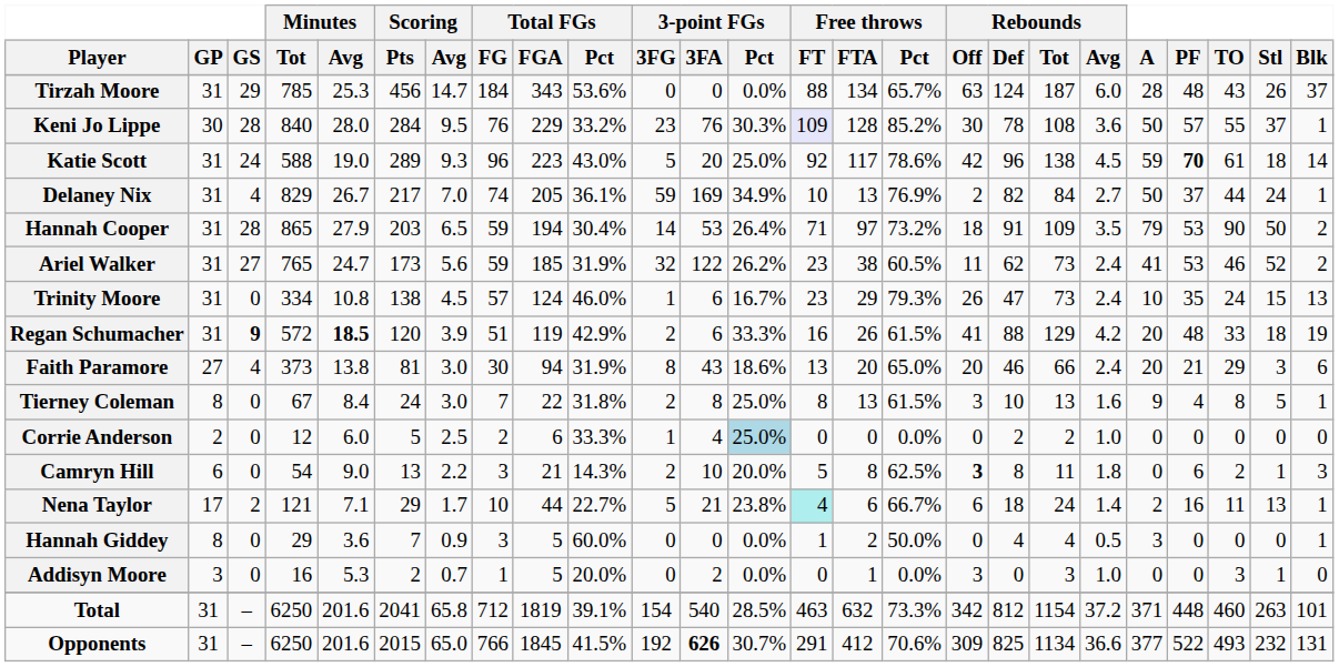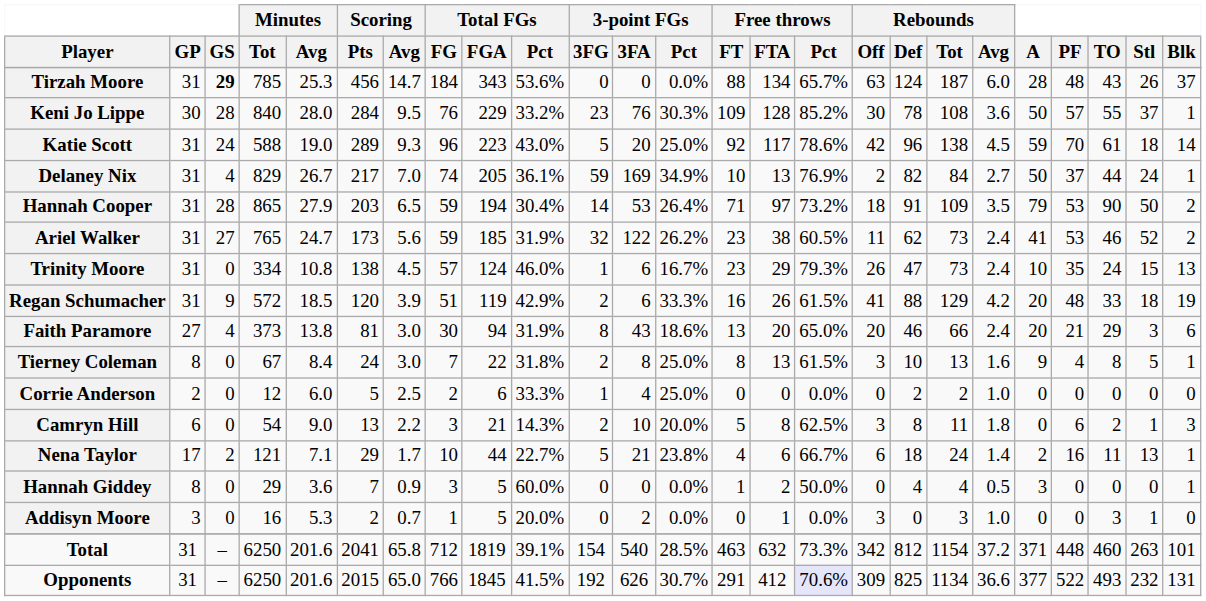Tirzah Moore | GS: normal -> bold
Keni Jo Lippe | Free throws / FT: lavender background -> no background
Katie Scott | PF: bold -> normal
Regan Schumacher | GS: bold -> normal
Regan Schumacher | Minutes / Avg: bold -> normal
Corrie Anderson | 3-point FGs / Pct: lightblue background -> no background
Camryn Hill | Rebounds / Off: bold -> normal
Nena Taylor | Free throws / FT: paleturquoise background -> no background
Opponents | 3-point FGs / 3FA: bold -> normal
Opponents | Free throws / Pct: no background -> lavender background
